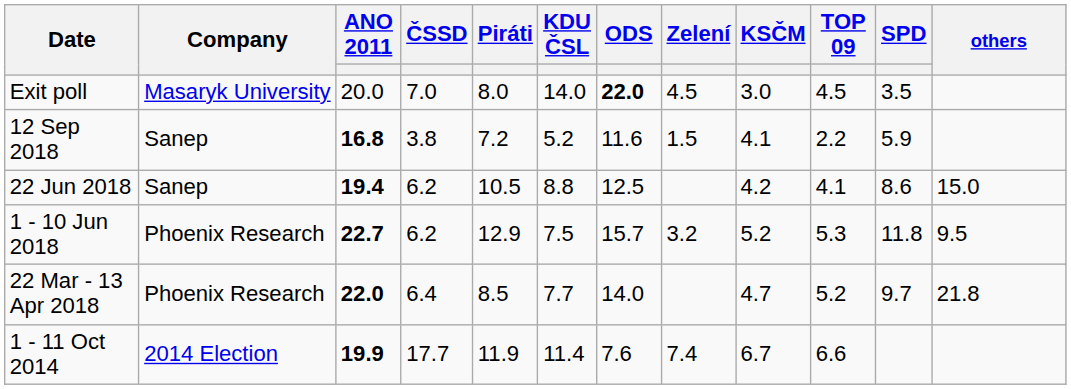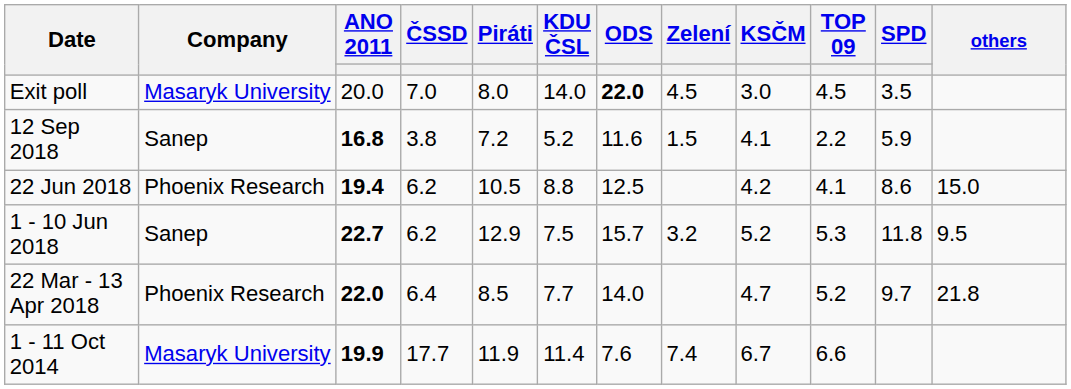22 Jun 2018 | Company: Sanep -> Phoenix Research
1 - 10 Jun 2018 | Company: Phoenix Research -> Sanep
1 - 11 Oct 2014 | Company: 2014 Election -> Masaryk University
